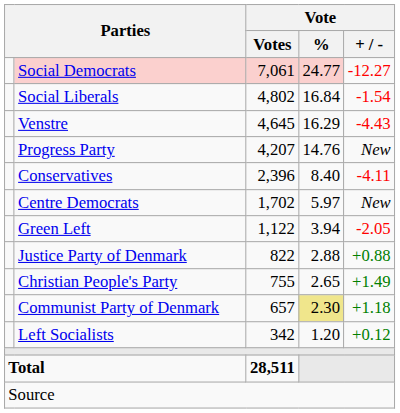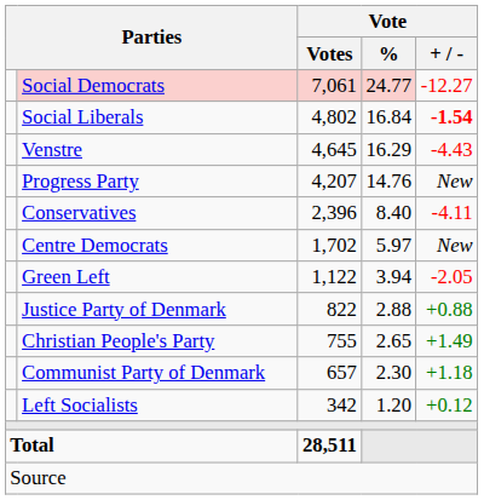Social Liberals | Vote / + / -: normal -> bold
Communist Party of Denmark | Vote / %: khaki background -> no background
